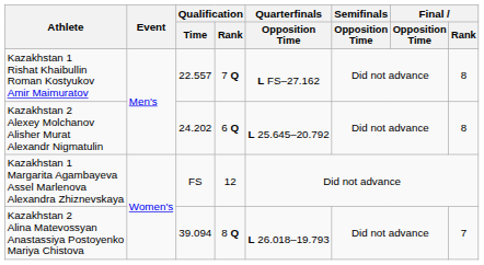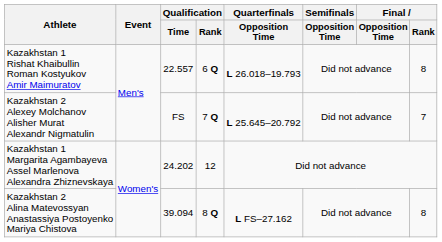row 3 | Qualification / Rank: 7 Q -> 6 Q
row 3 | Quarterfinals / Opposition Time: L FS–27.162 -> L 26.018–19.793
row 4 | Qualification / Time: 24.202 -> FS
row 4 | Qualification / Rank: 6 Q -> 7 Q
row 4 | Final / Rank: 8 -> 7
row 5 | Qualification / Time: FS -> 24.202
row 6 | Quarterfinals / Opposition Time: L 26.018–19.793 -> L FS–27.162
row 6 | Final / Rank: 7 -> 8
